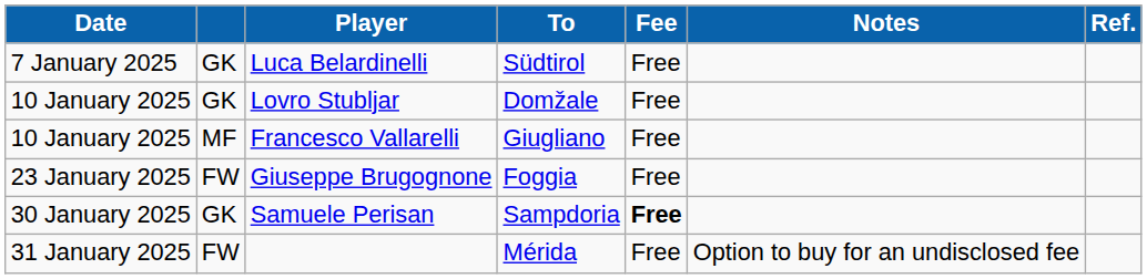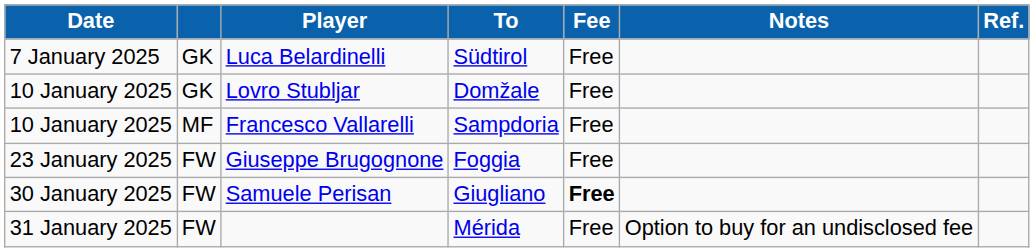Francesco Vallarelli | To: Giugliano -> Sampdoria
Samuele Perisan | column 2: GK -> FW
Samuele Perisan | To: Sampdoria -> Giugliano
